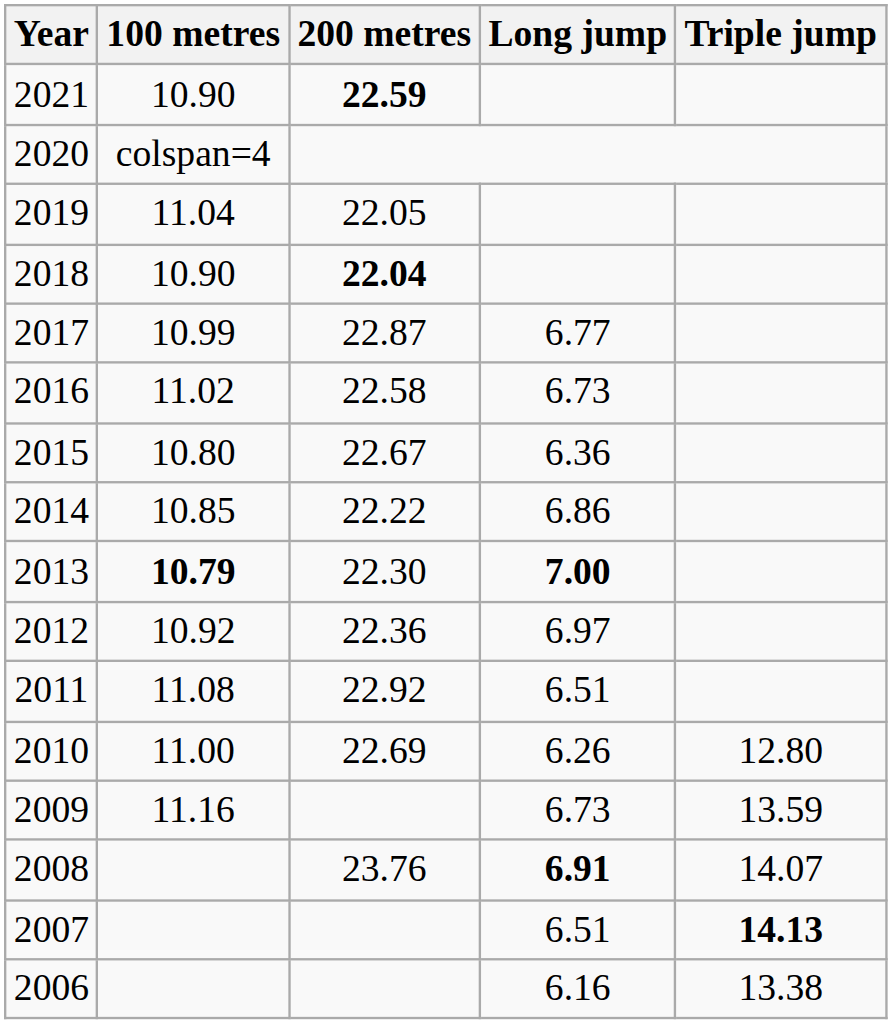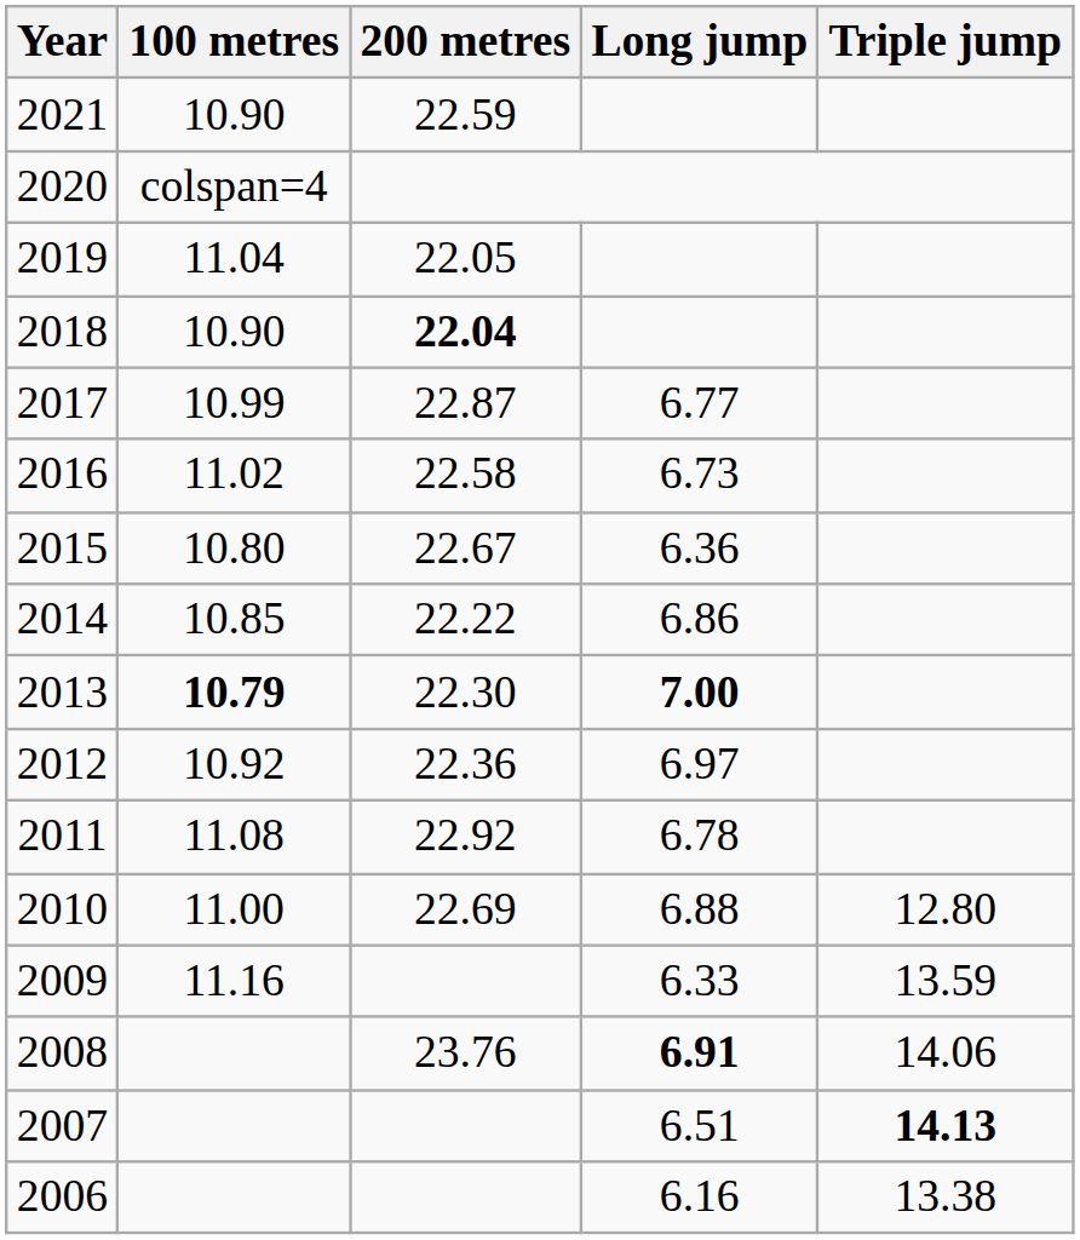2021 | 200 metres: bold -> normal
2011 | Long jump: 6.51 -> 6.78
2010 | Long jump: 6.26 -> 6.88
2009 | Long jump: 6.73 -> 6.33
2008 | Triple jump: 14.07 -> 14.06
